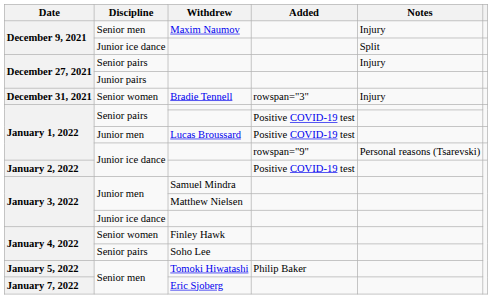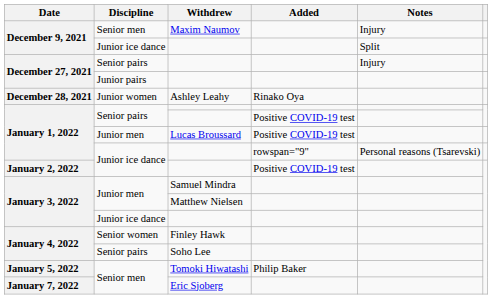+ row: December 28, 2021 | Junior women | Ashley Leahy | Rinako Oya
- row: December 31, 2021 | Senior women | Bradie Tennell | rowspan="3" | Injury
